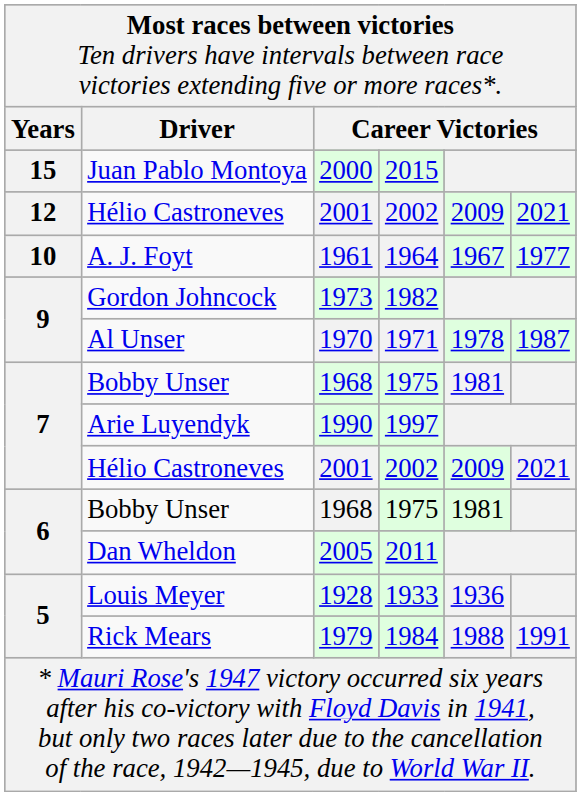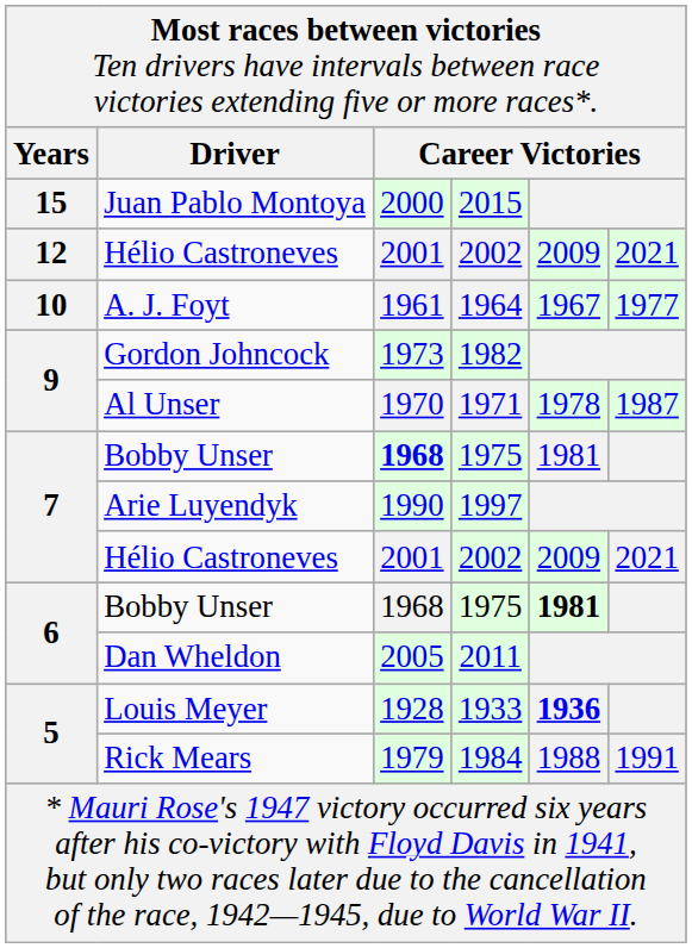7 / Bobby Unser | column 3: normal -> bold
6 / Bobby Unser | column 5: normal -> bold
Louis Meyer | column 5: normal -> bold
